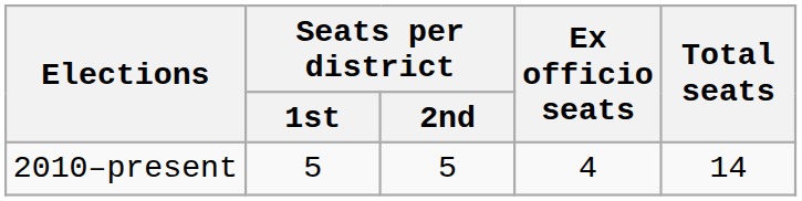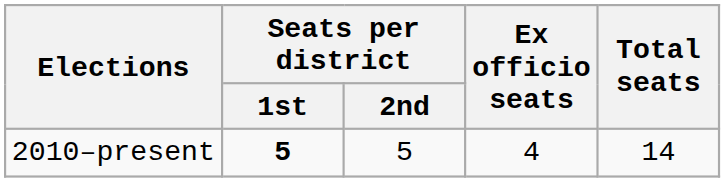2010–present | Seats per district / 1st: normal -> bold
